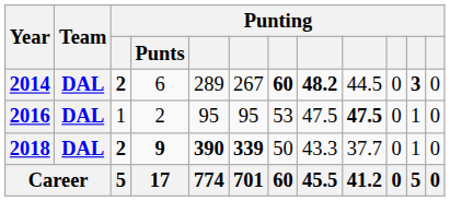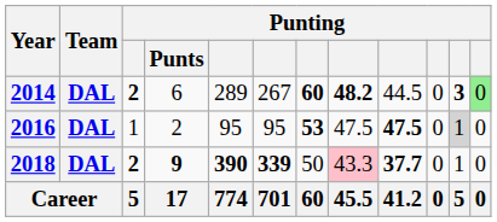2014 | column 12: no background -> lightgreen background
2016 | column 7: normal -> bold
2016 | column 11: no background -> lightgrey background
2018 | column 8: no background -> pink background
2018 | column 9: normal -> bold
